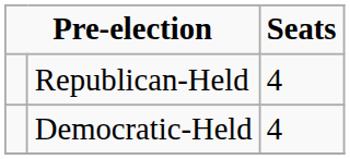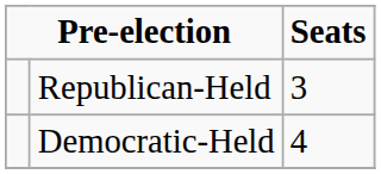Republican-Held | column 3: 4 -> 3
